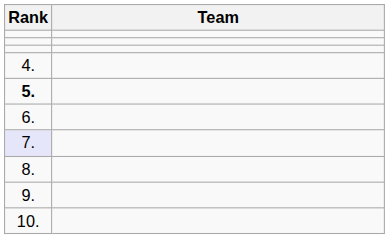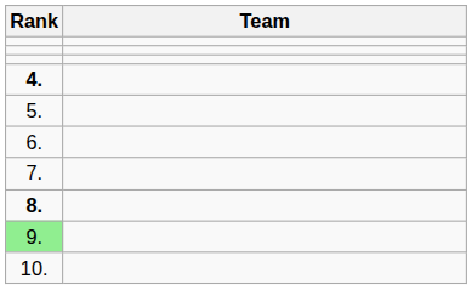row 5 | Rank: normal -> bold
row 6 | Rank: bold -> normal
row 8 | Rank: lavender background -> no background
row 9 | Rank: normal -> bold
row 10 | Rank: no background -> lightgreen background
